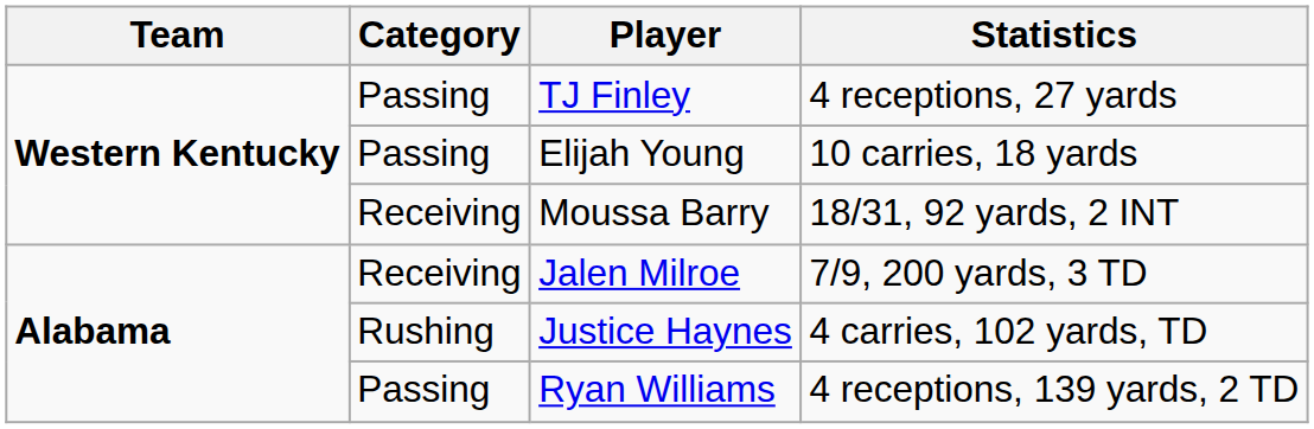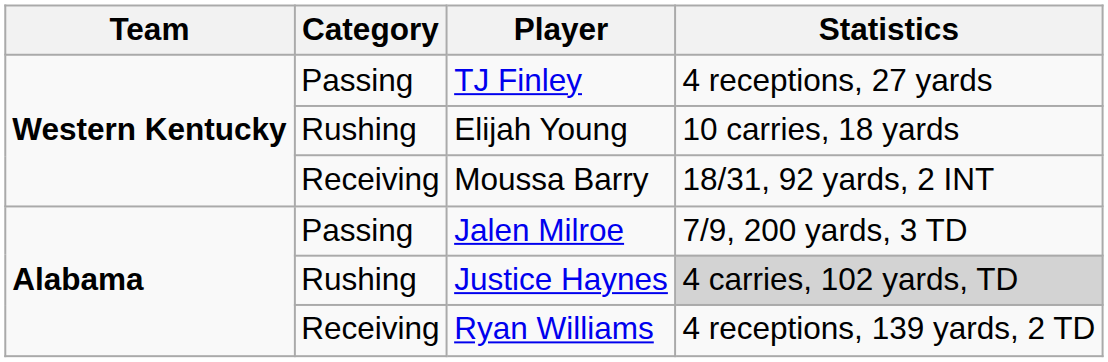Elijah Young | Category: Passing -> Rushing
Jalen Milroe | Category: Receiving -> Passing
Justice Haynes | Statistics: no background -> lightgrey background
Ryan Williams | Category: Passing -> Receiving
